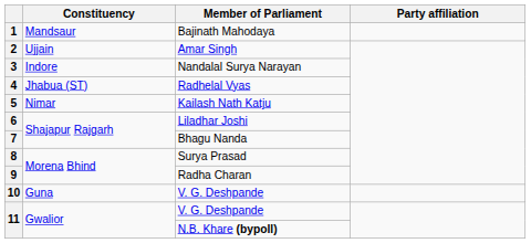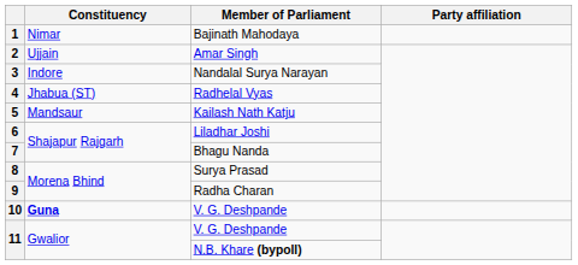1 | Constituency: Mandsaur -> Nimar
5 | Constituency: Nimar -> Mandsaur
10 | Constituency: normal -> bold
